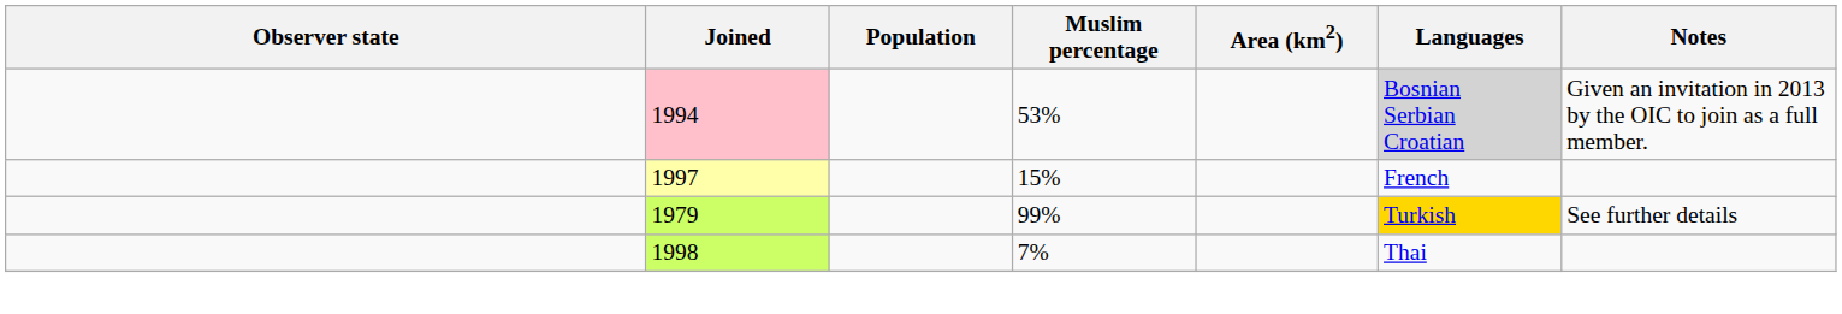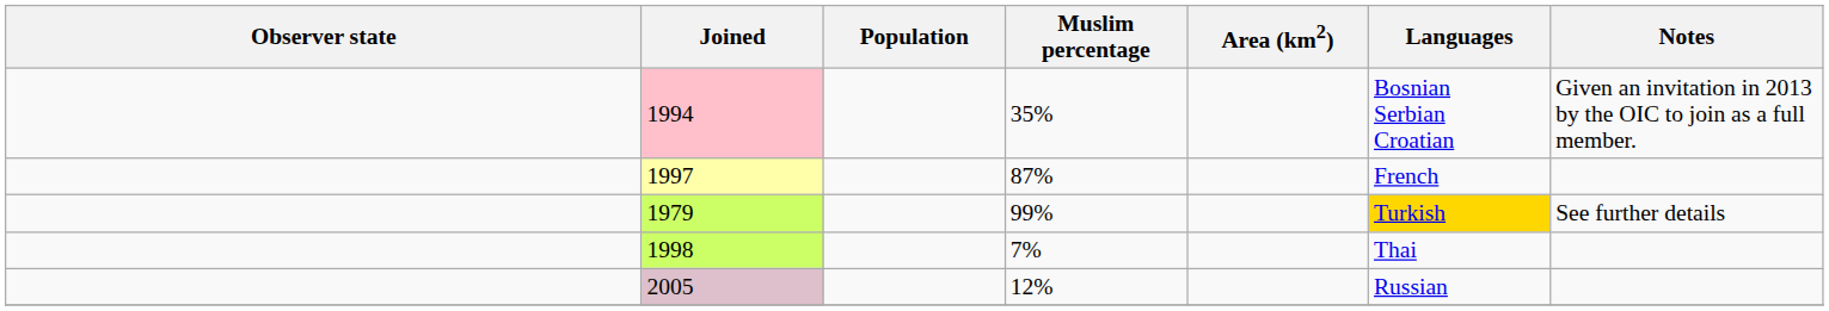1994 | Muslim percentage: 53% -> 35%
1994 | Languages: lightgrey background -> no background
1997 | Muslim percentage: 15% -> 87%
+ row: 2005 | 12% | Russian
